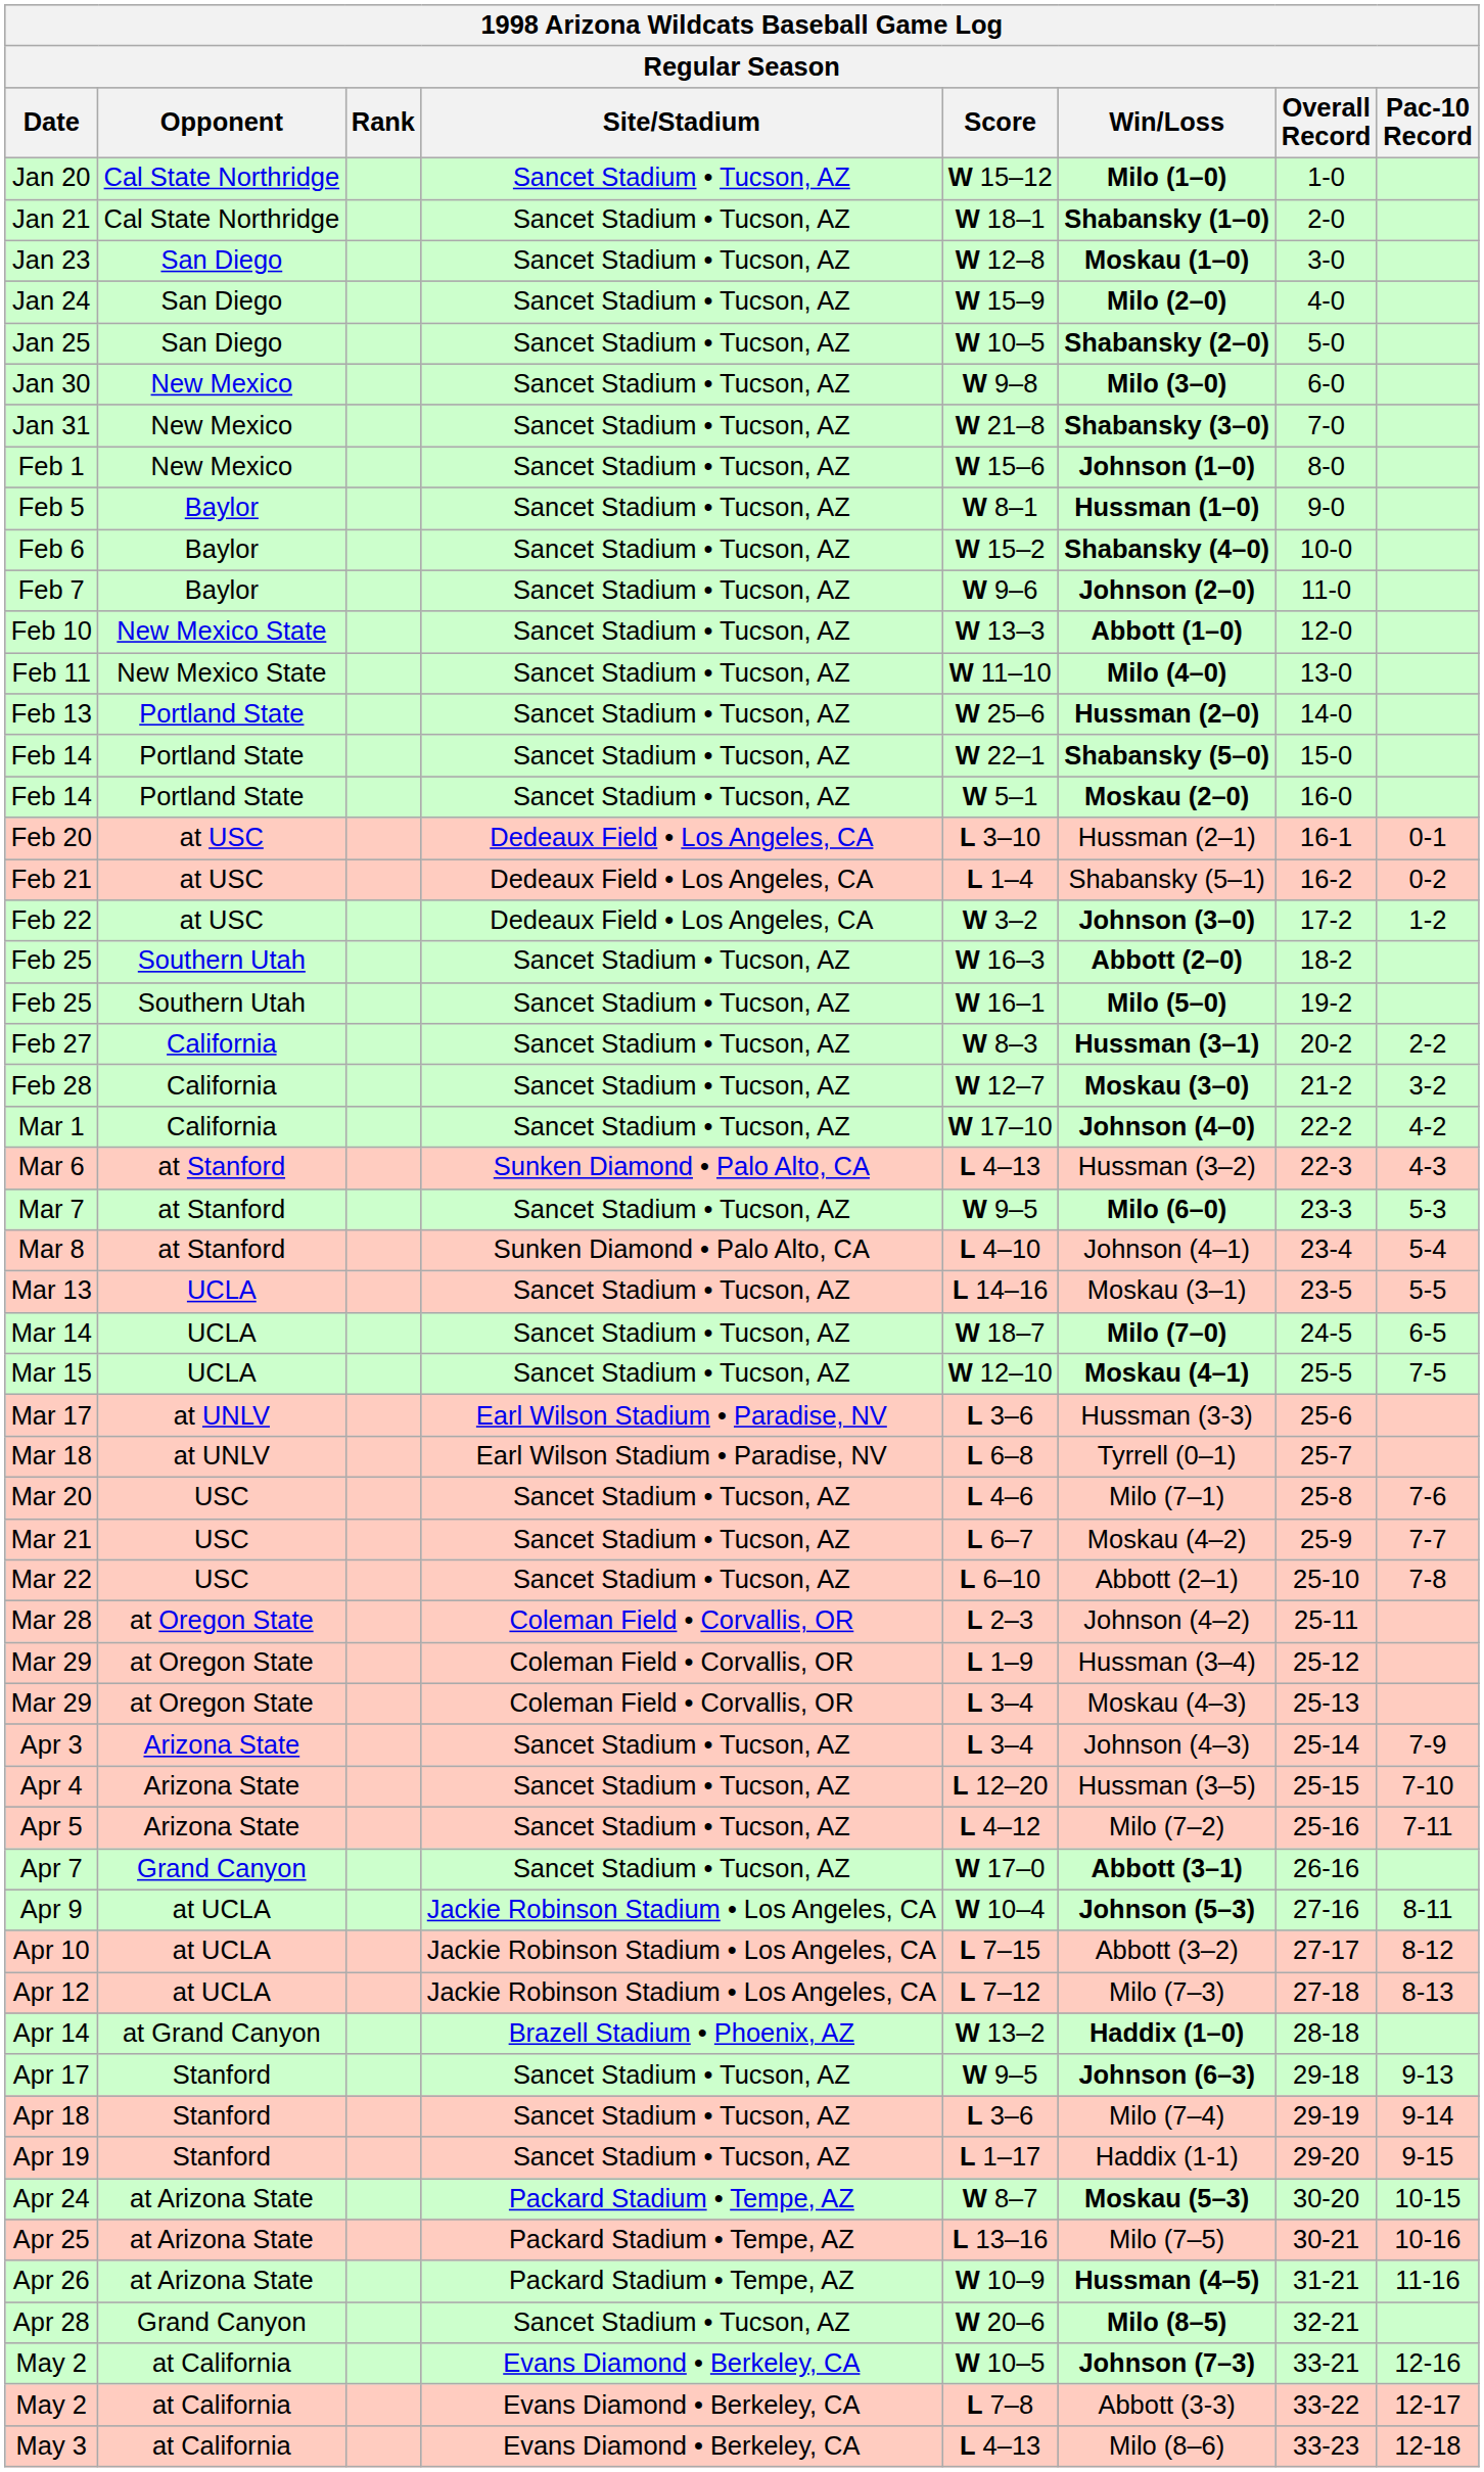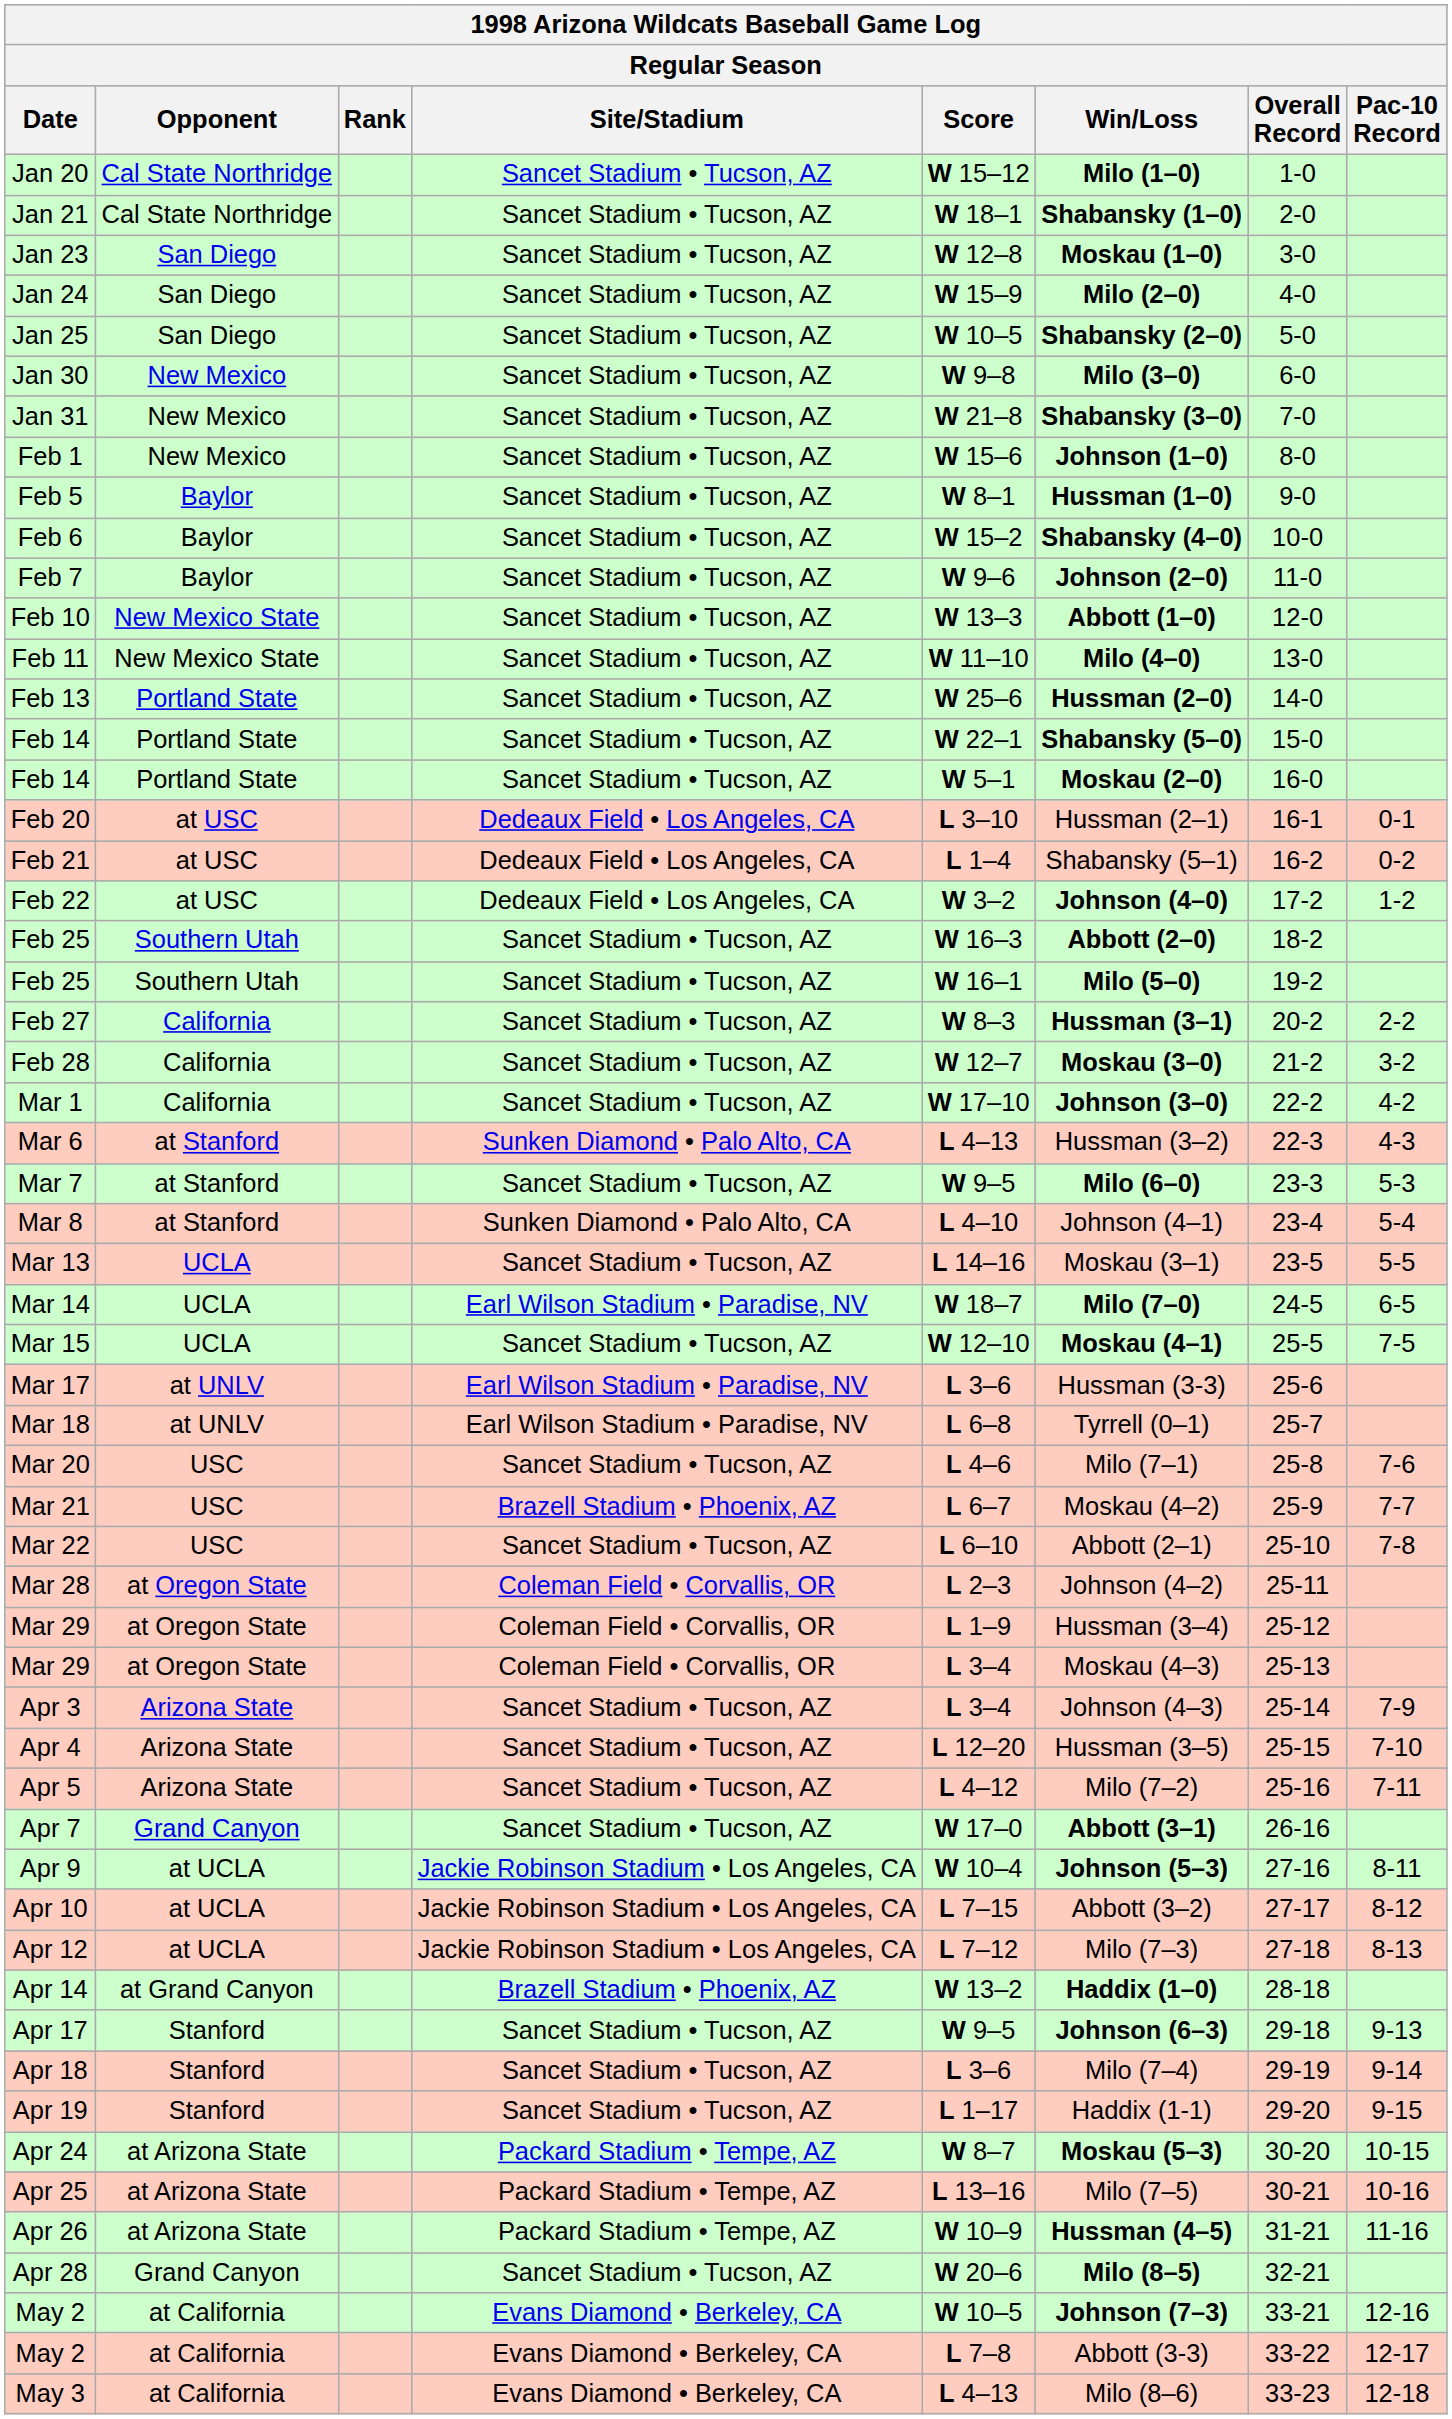Feb 22 | Win/Loss: Johnson (3–0) -> Johnson (4–0)
Mar 1 | Win/Loss: Johnson (4–0) -> Johnson (3–0)
Mar 14 | Site/Stadium: Sancet Stadium • Tucson, AZ -> Earl Wilson Stadium • Paradise, NV
Mar 21 | Site/Stadium: Sancet Stadium • Tucson, AZ -> Brazell Stadium • Phoenix, AZ
